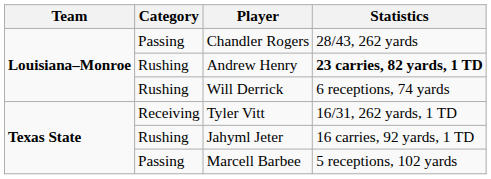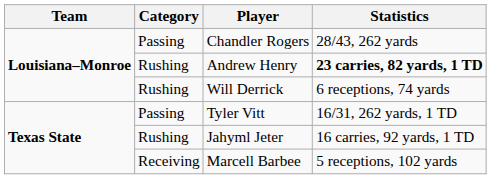Tyler Vitt | Category: Receiving -> Passing
Marcell Barbee | Category: Passing -> Receiving
